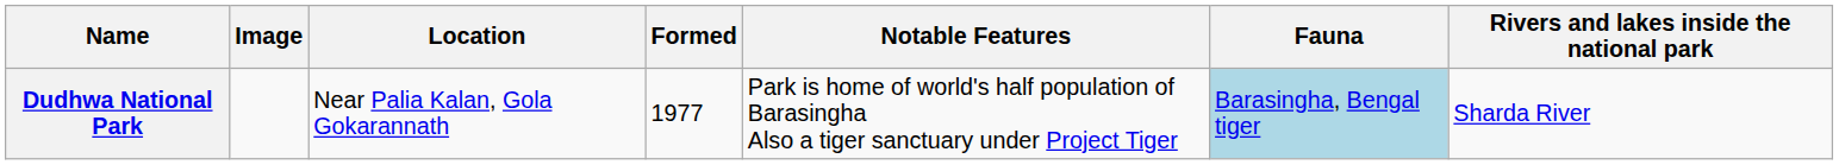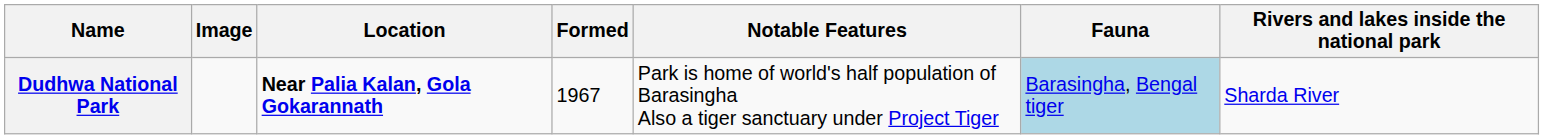Dudhwa National Park | Location: normal -> bold
Dudhwa National Park | Formed: 1977 -> 1967
